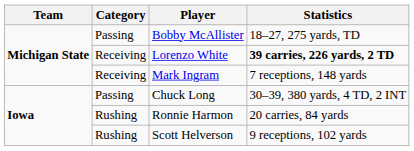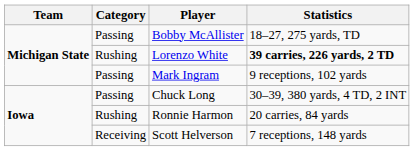Lorenzo White | Category: Receiving -> Rushing
Mark Ingram | Category: Receiving -> Passing
Mark Ingram | Statistics: 7 receptions, 148 yards -> 9 receptions, 102 yards
Scott Helverson | Category: Rushing -> Receiving
Scott Helverson | Statistics: 9 receptions, 102 yards -> 7 receptions, 148 yards
